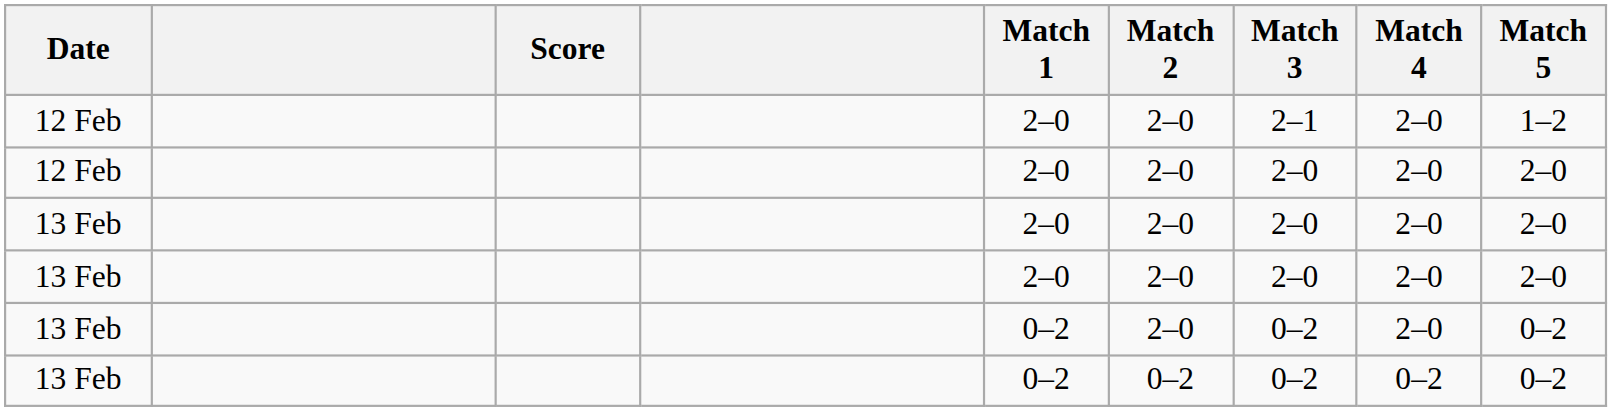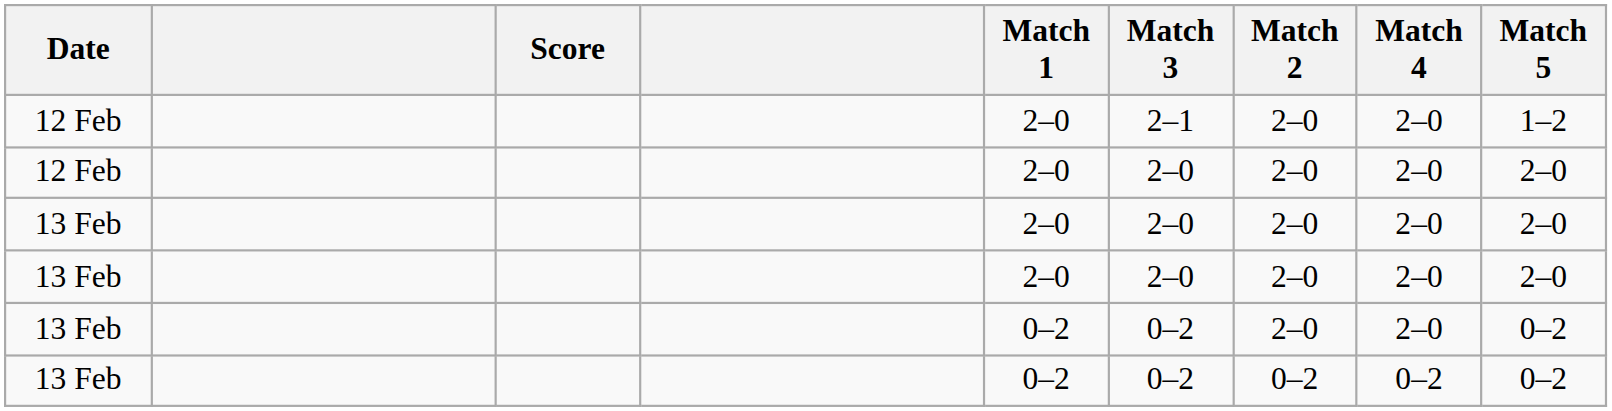columns swapped: Match 2 <-> Match 3
